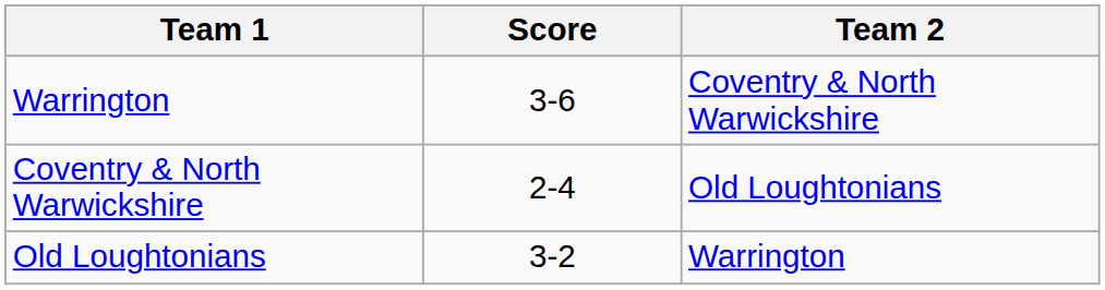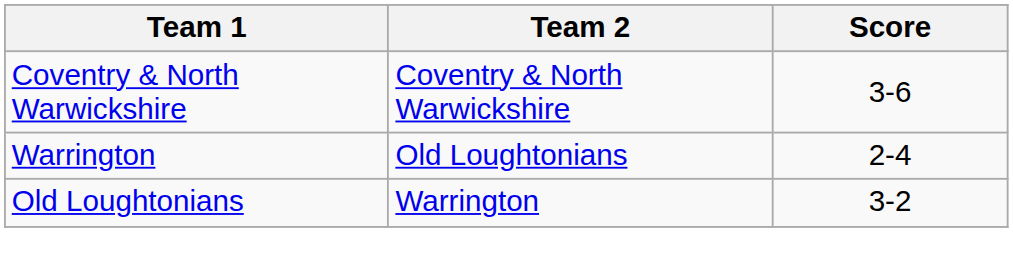columns swapped: Team 2 <-> Score
row 2 | Team 1: Warrington -> Coventry & North Warwickshire
row 3 | Team 1: Coventry & North Warwickshire -> Warrington
